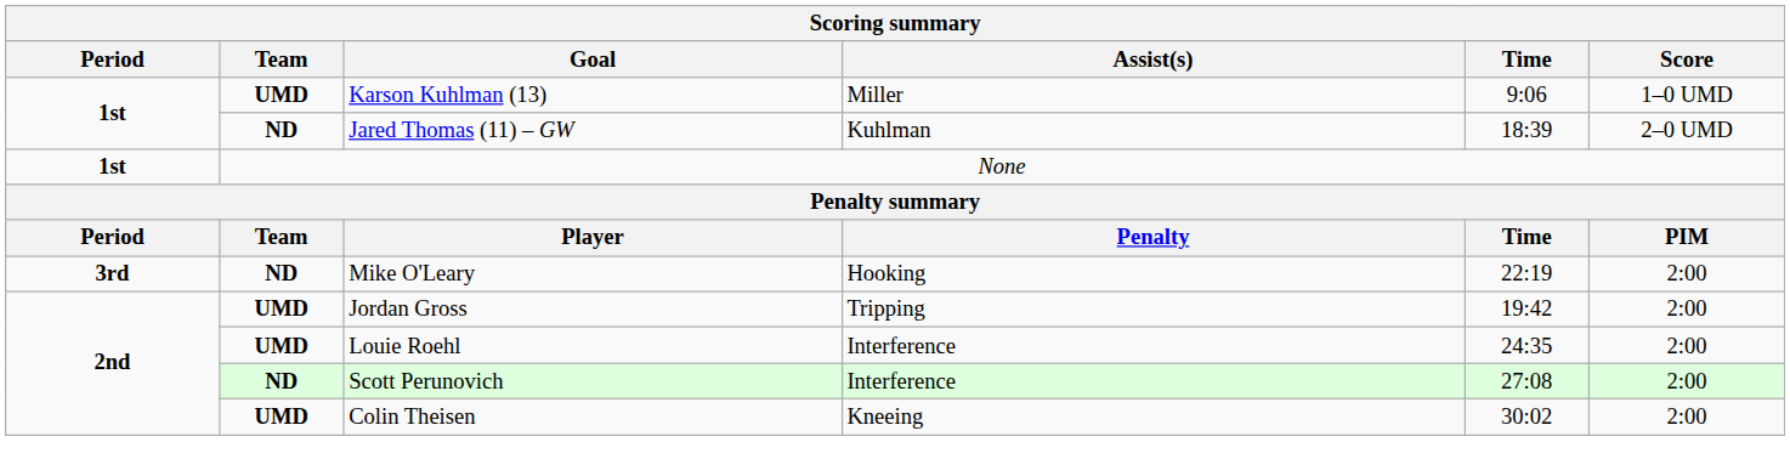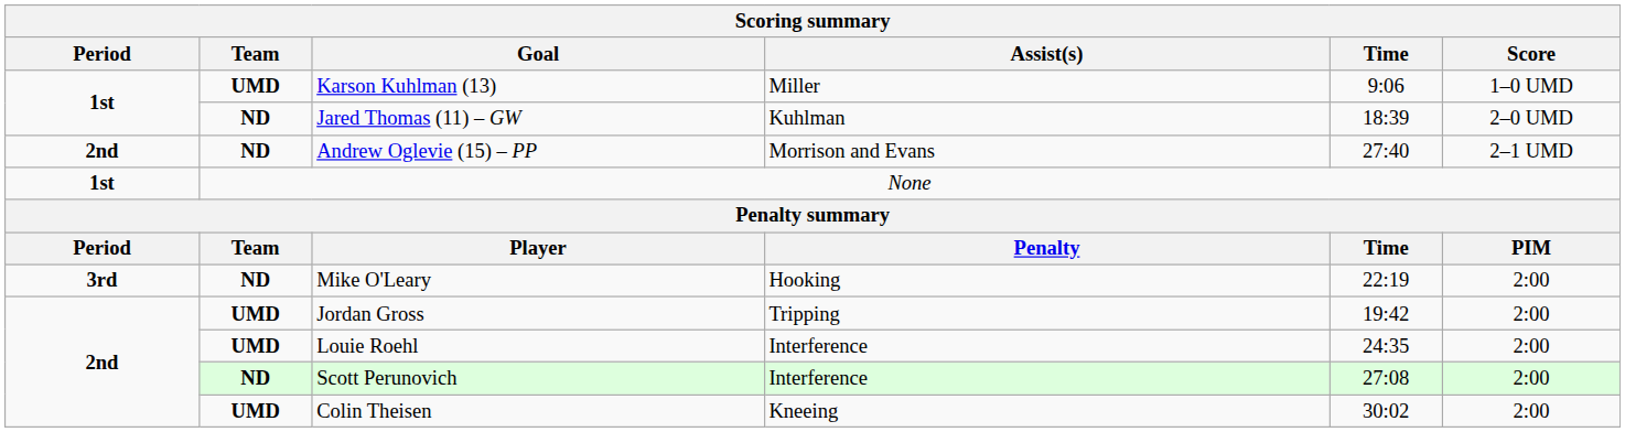+ row: 2nd | ND | Andrew Oglevie (15) – PP | Morrison and Evans | 27:40 | 2–1 UMD
